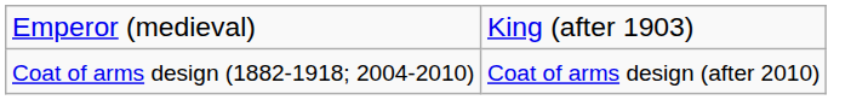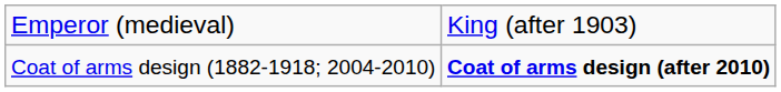Coat of arms design (1882-1918; 2004-2010) | column 2: normal -> bold
